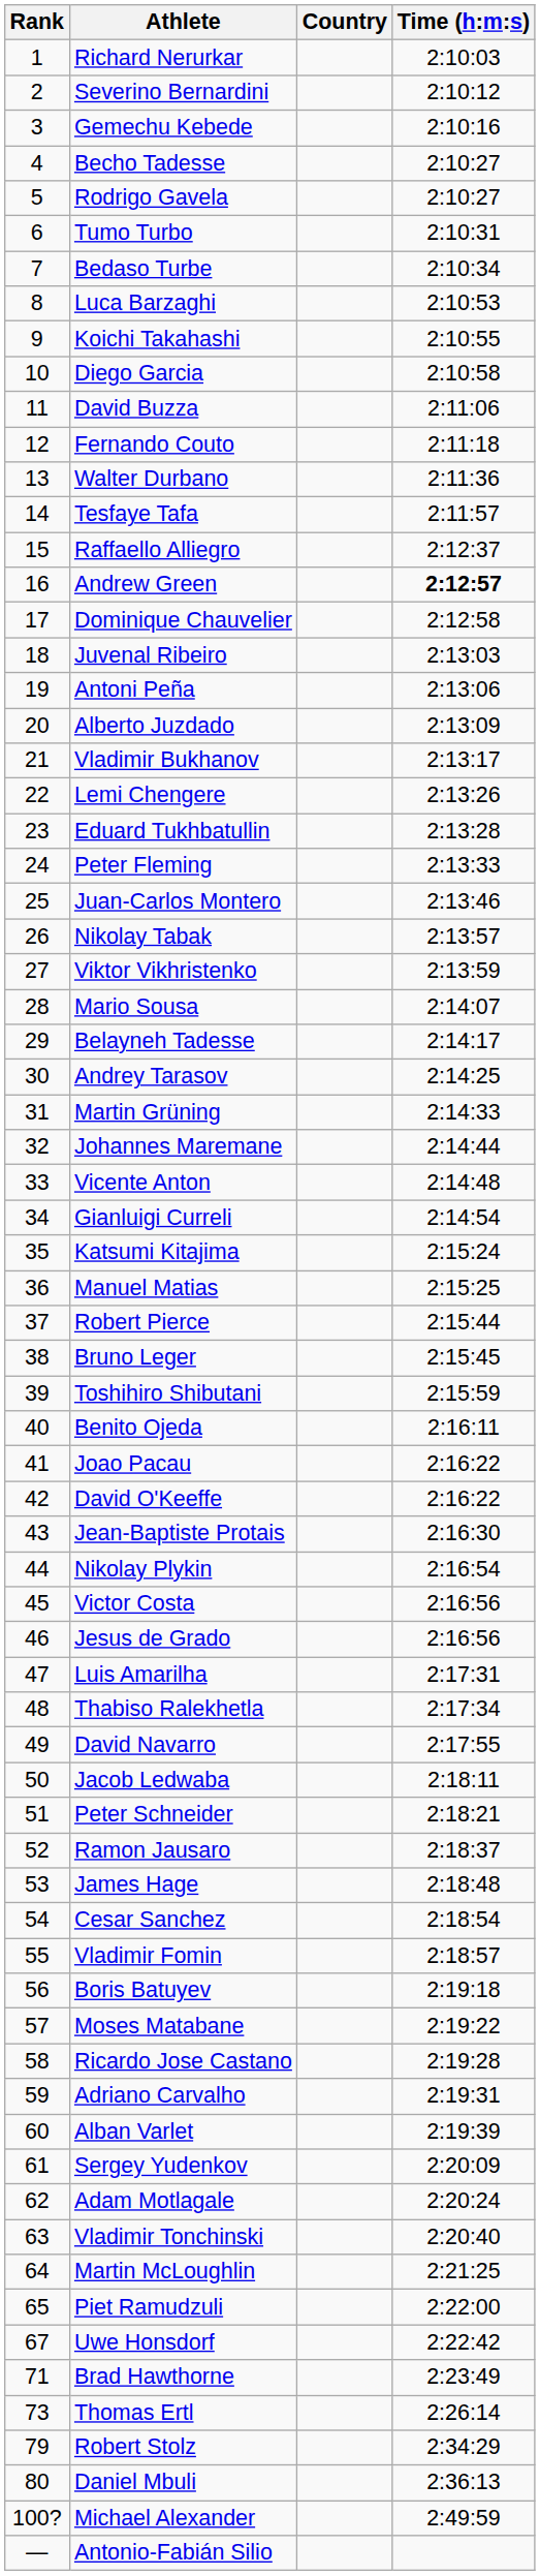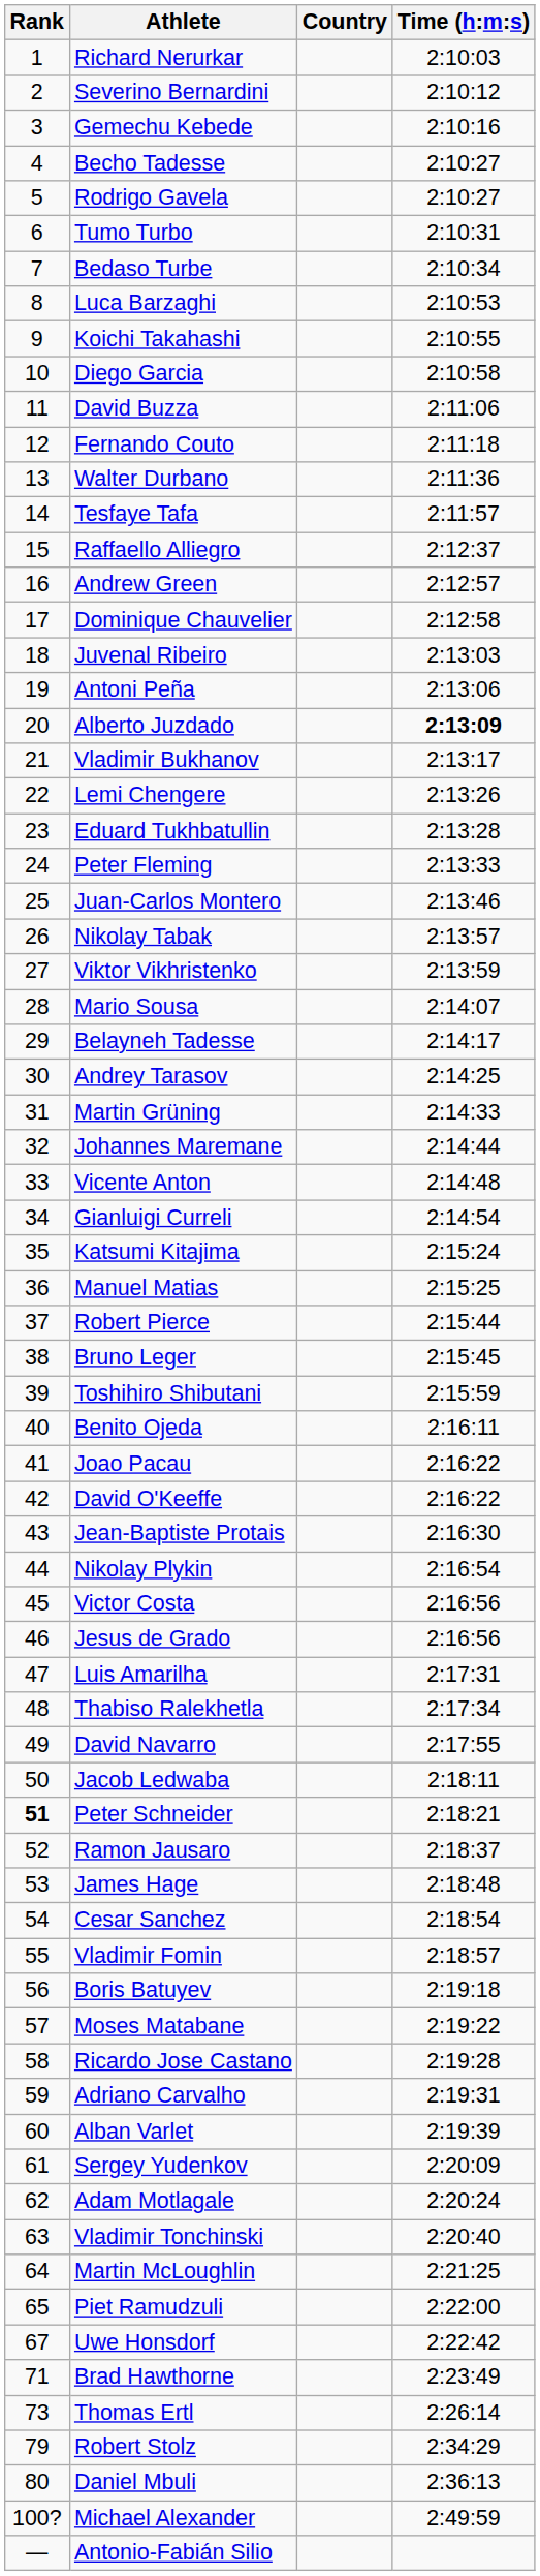Andrew Green | Time (h:m:s): bold -> normal
Alberto Juzdado | Time (h:m:s): normal -> bold
Peter Schneider | Rank: normal -> bold
